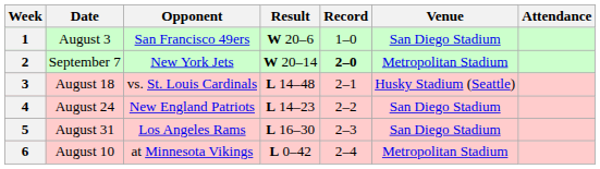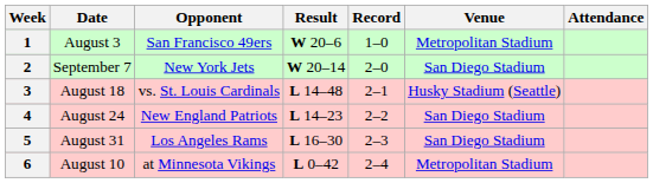1 | Venue: San Diego Stadium -> Metropolitan Stadium
2 | Record: bold -> normal
2 | Venue: Metropolitan Stadium -> San Diego Stadium
